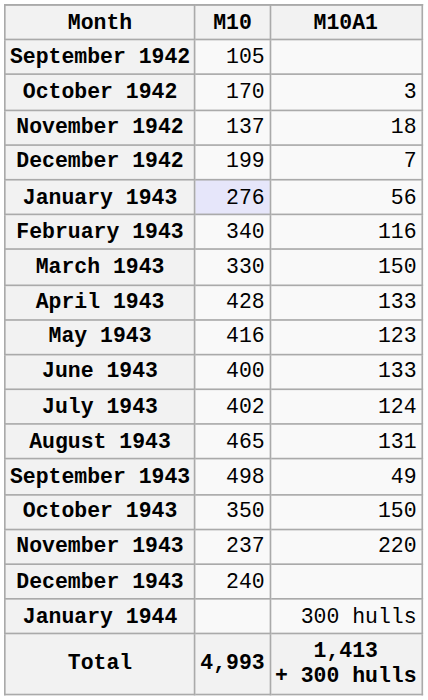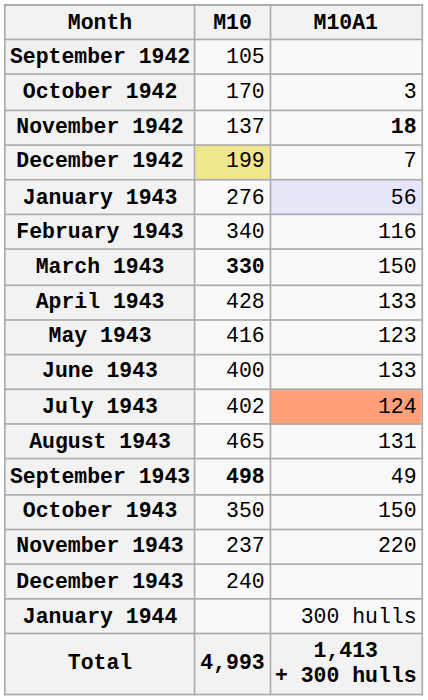November 1942 | M10A1: normal -> bold
December 1942 | M10: no background -> khaki background
January 1943 | M10: lavender background -> no background
January 1943 | M10A1: no background -> lavender background
March 1943 | M10: normal -> bold
July 1943 | M10A1: no background -> lightsalmon background
September 1943 | M10: normal -> bold
